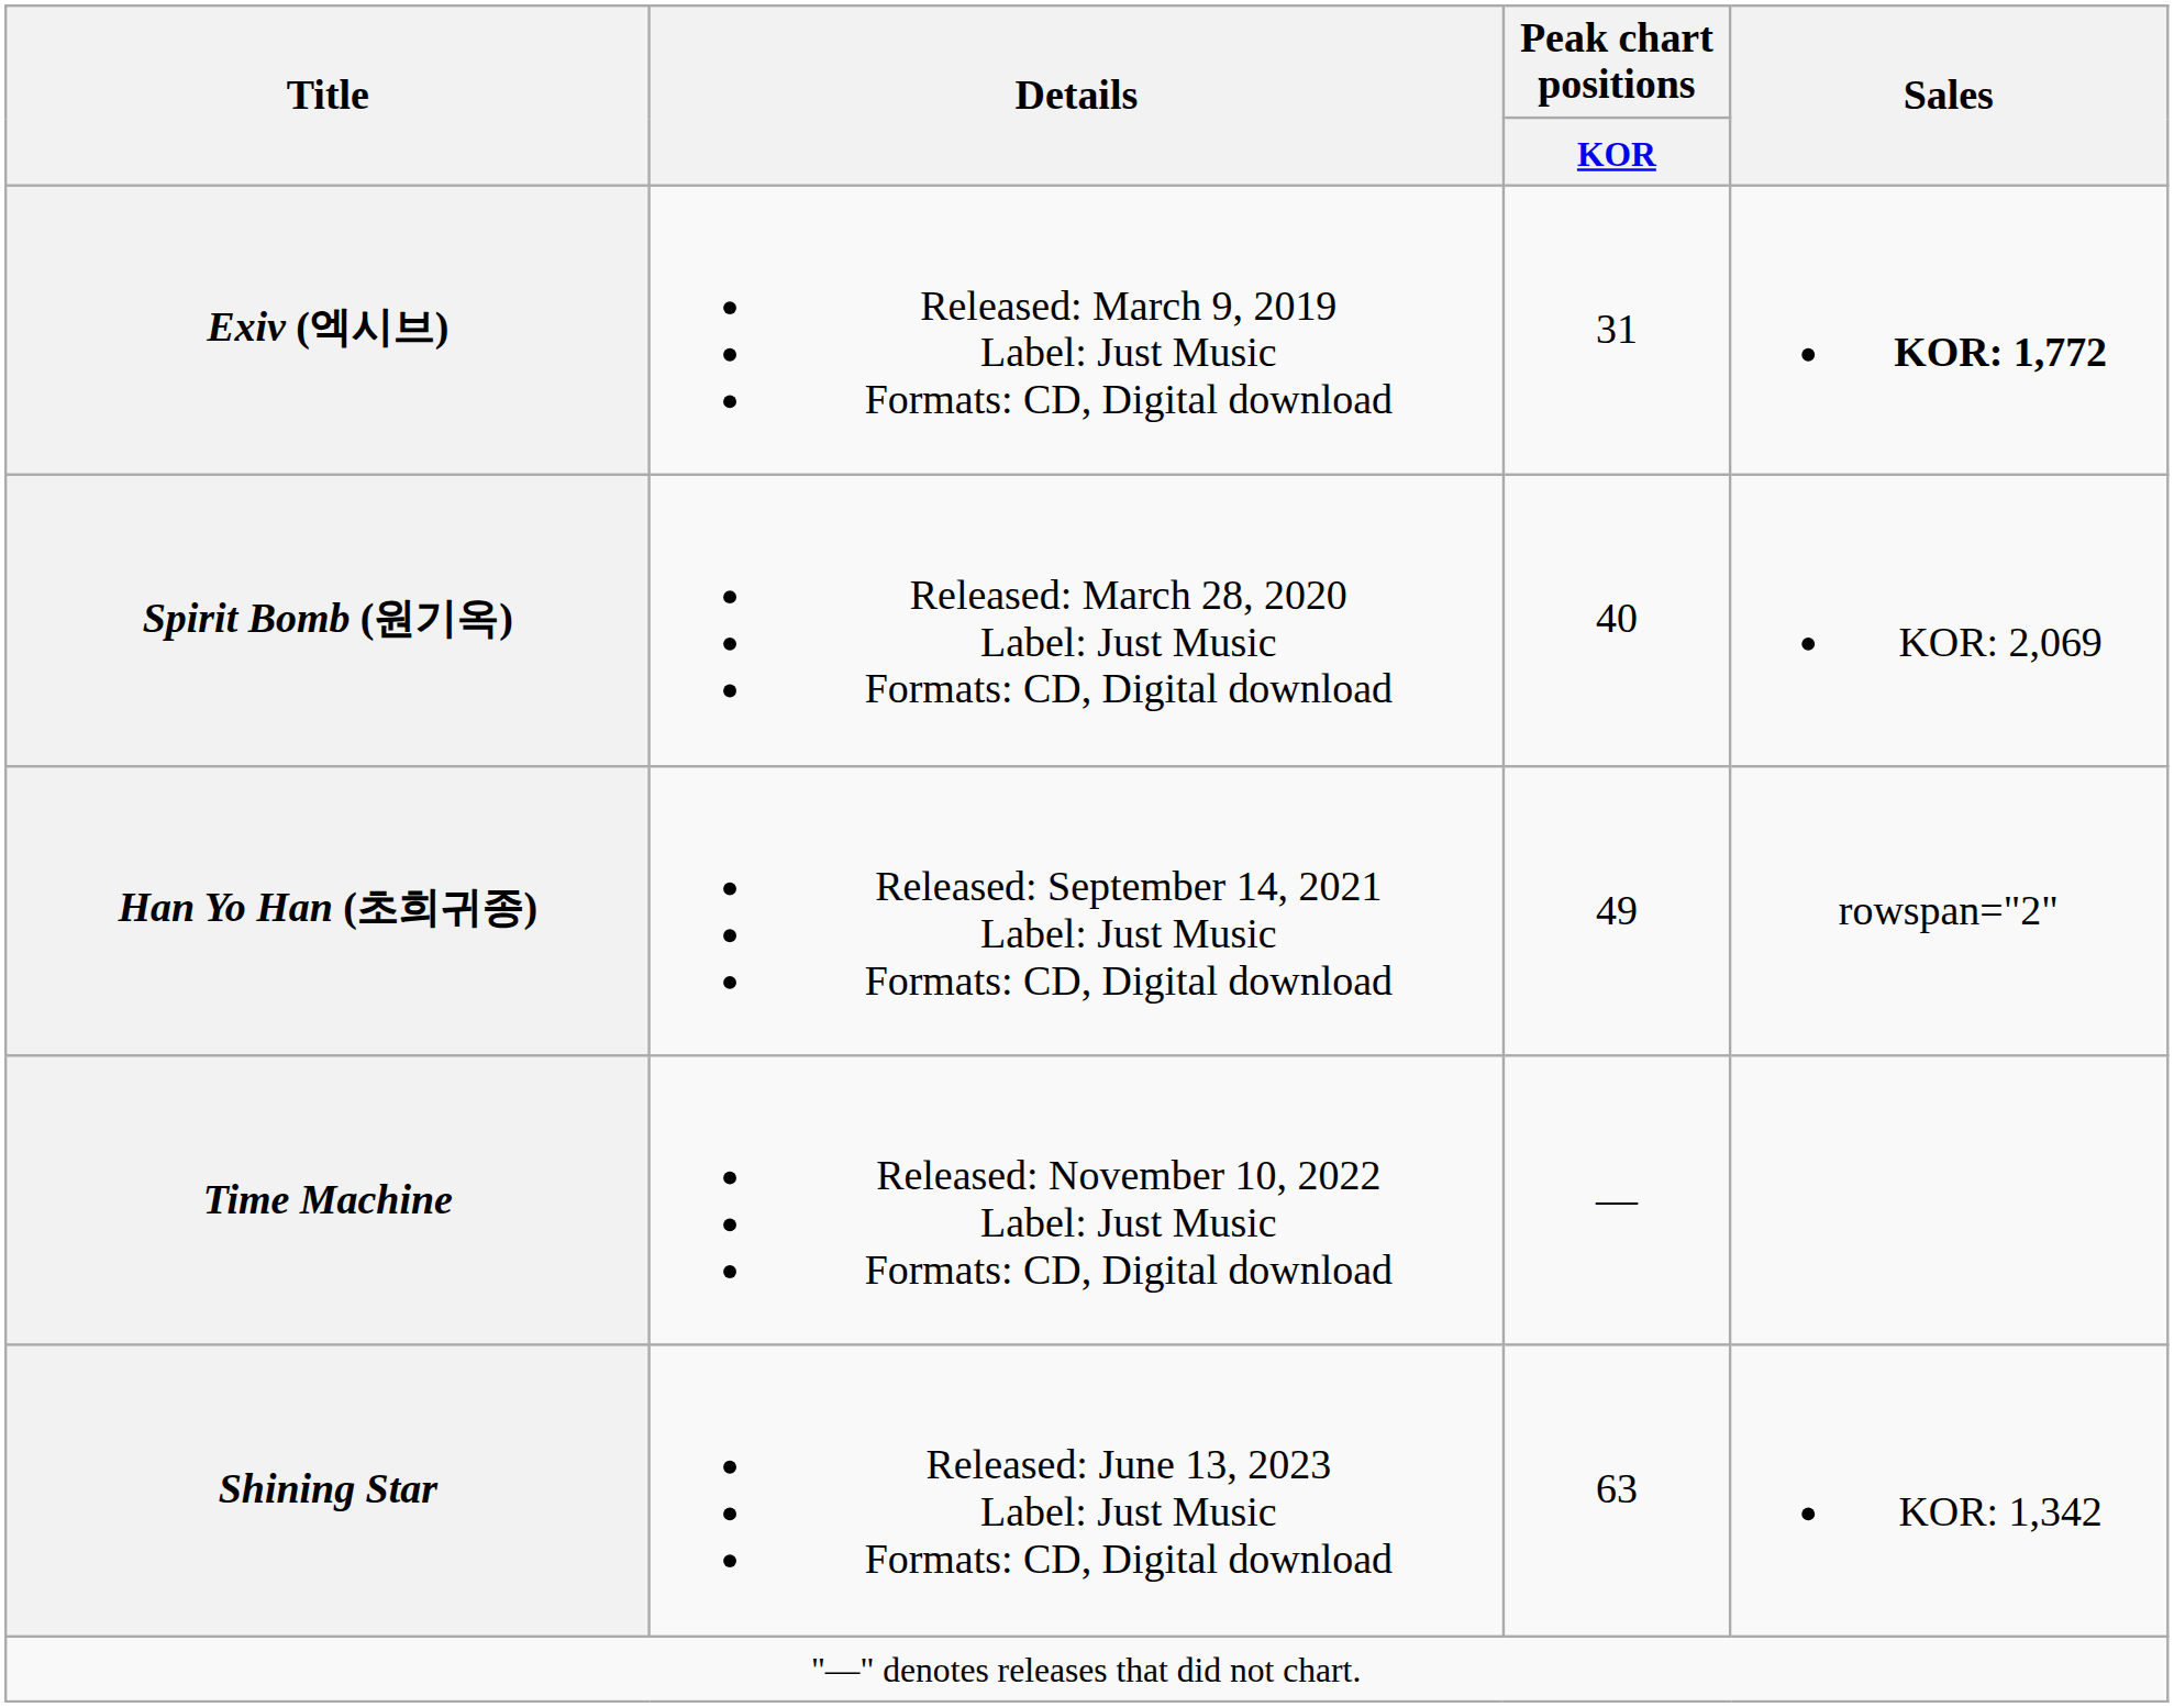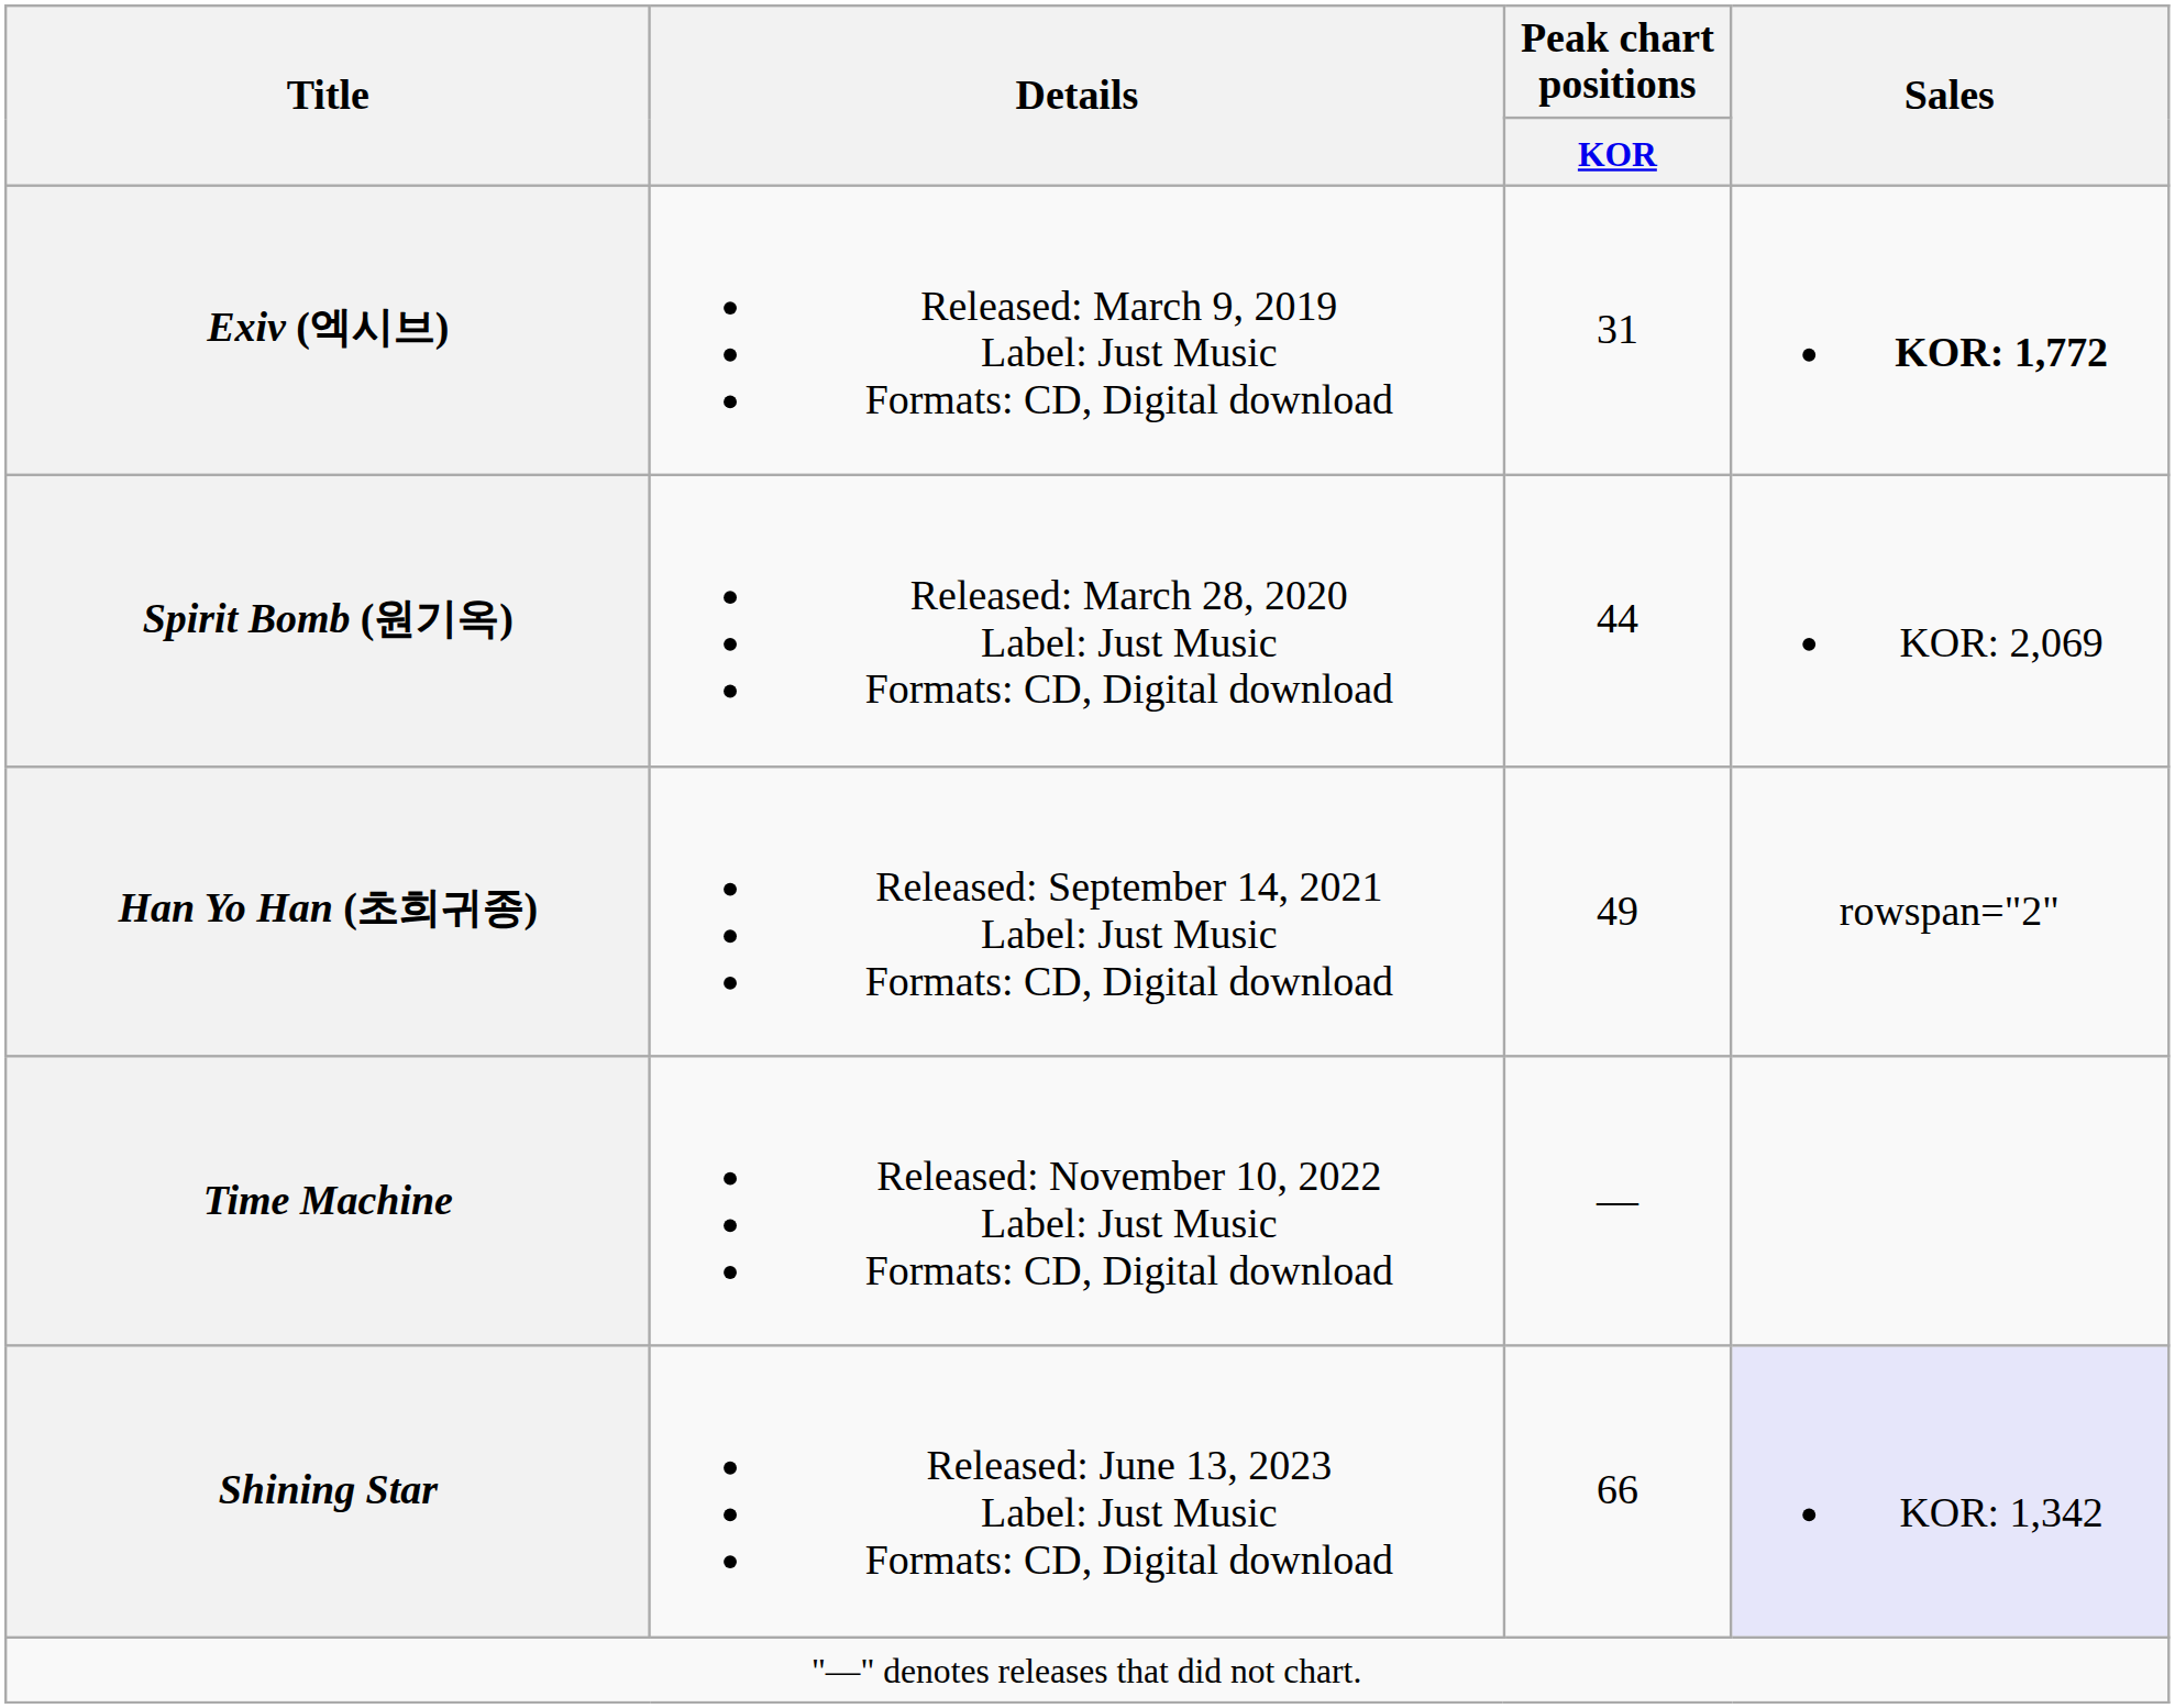Spirit Bomb (원기옥) | Peak chart positions / KOR: 40 -> 44
Shining Star | Peak chart positions / KOR: 63 -> 66
Shining Star | Sales: no background -> lavender background
